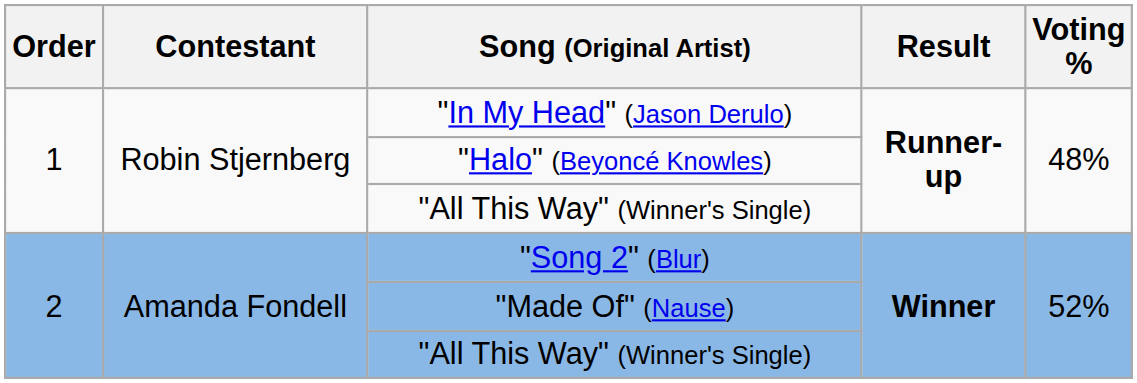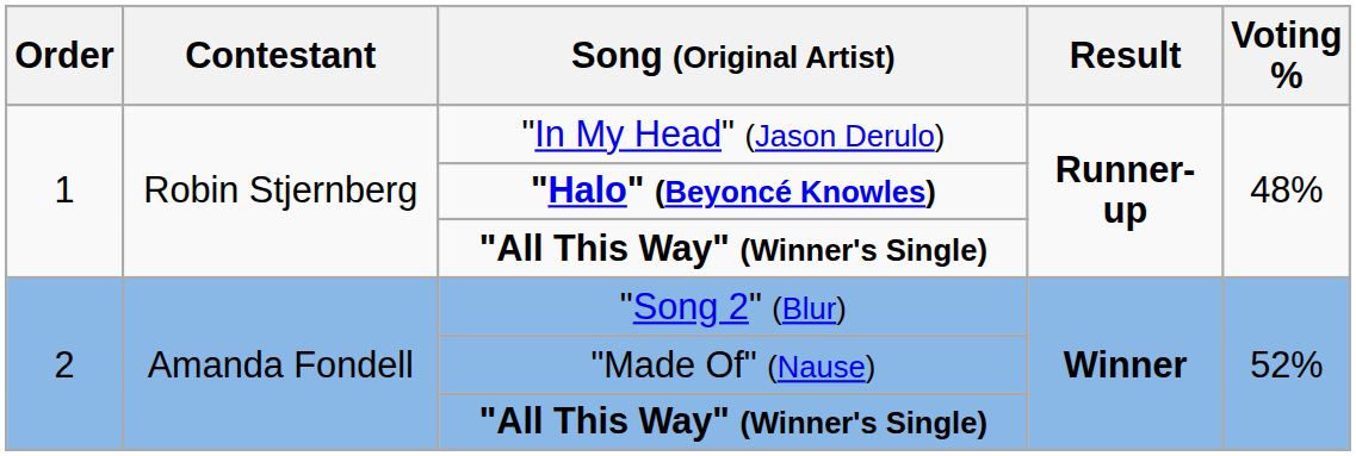"Halo" (Beyoncé Knowles) | Song (Original Artist): normal -> bold
1 / "All This Way" (Winner's Single) | Song (Original Artist): normal -> bold
2 / "All This Way" (Winner's Single) | Song (Original Artist): normal -> bold
